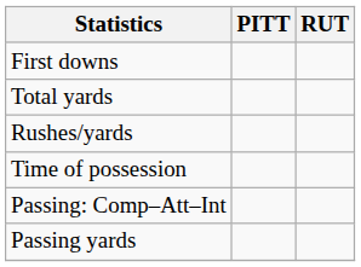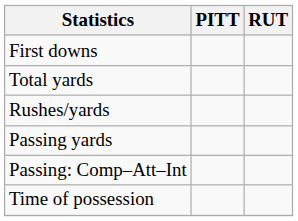rows swapped: Passing yards <-> Time of possession
